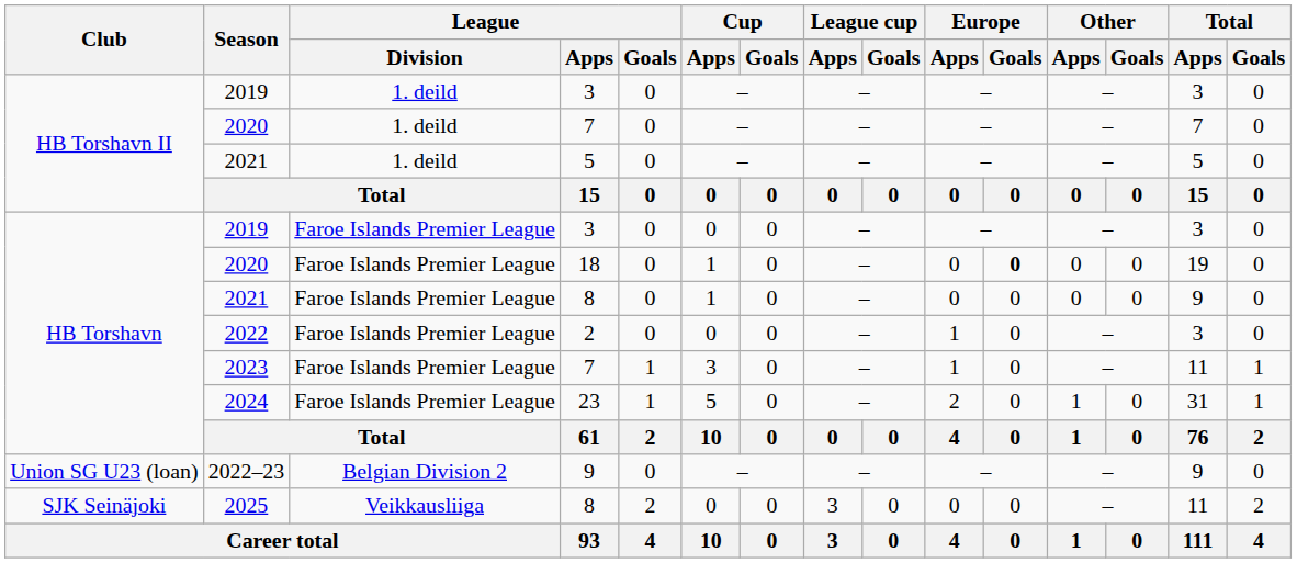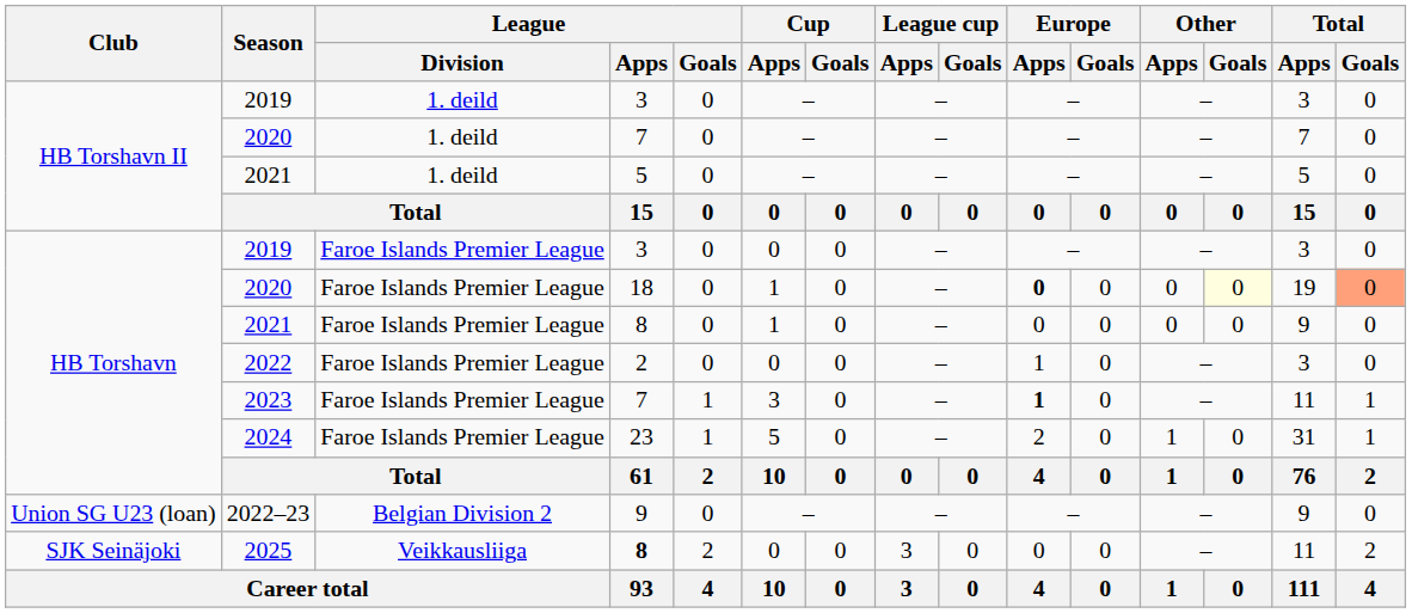HB Torshavn / 2020 | Europe / Apps: normal -> bold
HB Torshavn / 2020 | Europe / Goals: bold -> normal
HB Torshavn / 2020 | Other / Goals: no background -> lightyellow background
HB Torshavn / 2020 | Total / Goals: no background -> lightsalmon background
2023 | Europe / Apps: normal -> bold
2025 | League / Apps: normal -> bold
